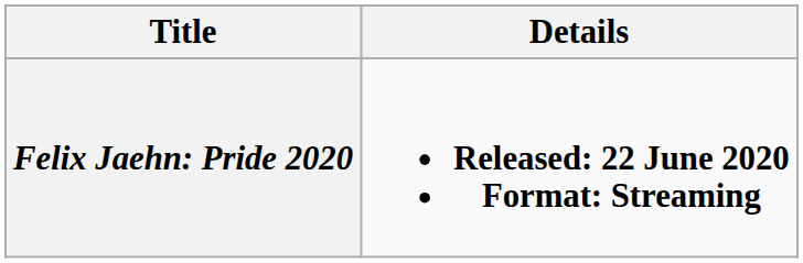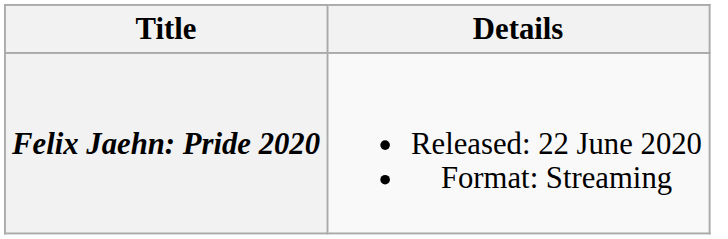Felix Jaehn: Pride 2020 | Details: bold -> normal
